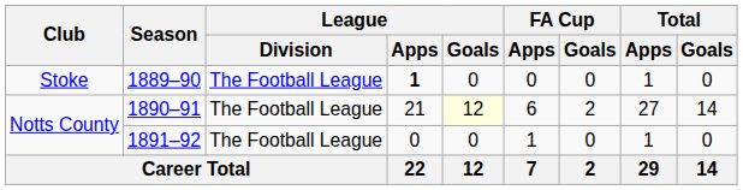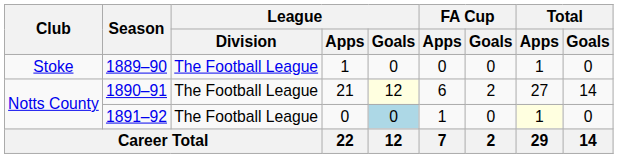1889–90 | League / Apps: bold -> normal
1891–92 | League / Goals: no background -> lightblue background
1891–92 | Total / Apps: no background -> lightyellow background
